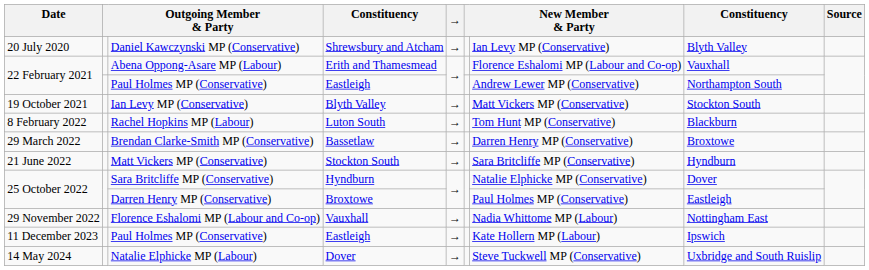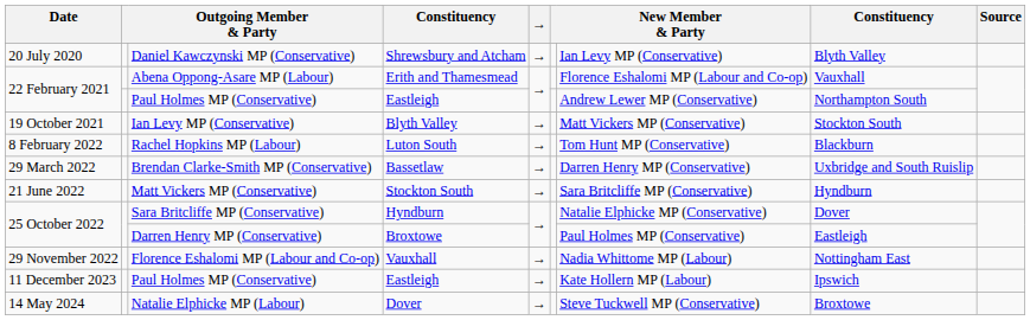Brendan Clarke-Smith MP (Conservative) | column 8: Broxtowe -> Uxbridge and South Ruislip
Natalie Elphicke MP (Labour) | column 8: Uxbridge and South Ruislip -> Broxtowe
